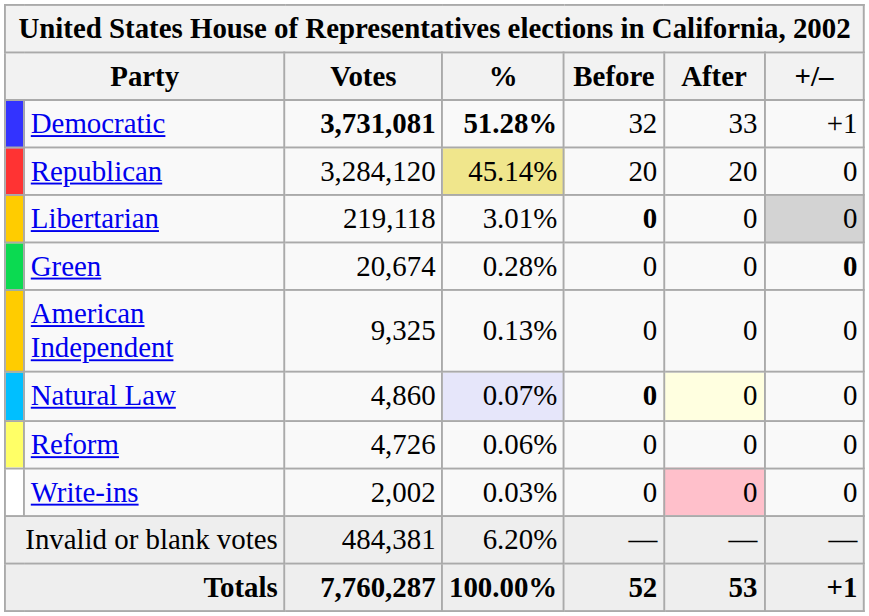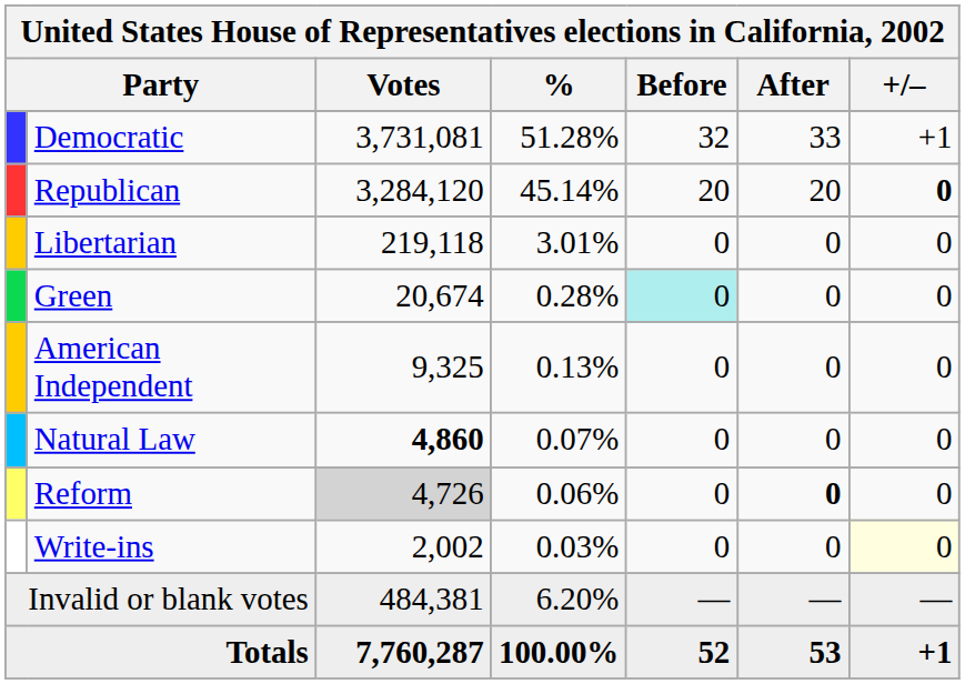Democratic | Votes: bold -> normal
Democratic | %: bold -> normal
Republican | %: khaki background -> no background
Republican | +/–: normal -> bold
Libertarian | Before: bold -> normal
Libertarian | +/–: lightgrey background -> no background
Green | Before: no background -> paleturquoise background
Green | +/–: bold -> normal
Natural Law | Votes: normal -> bold
Natural Law | %: lavender background -> no background
Natural Law | Before: bold -> normal
Natural Law | After: lightyellow background -> no background
Reform | Votes: no background -> lightgrey background
Reform | After: normal -> bold
Write-ins | After: pink background -> no background
Write-ins | +/–: no background -> lightyellow background
